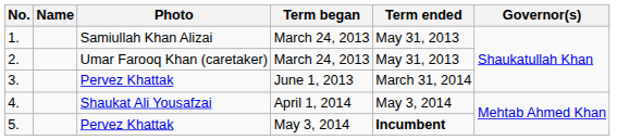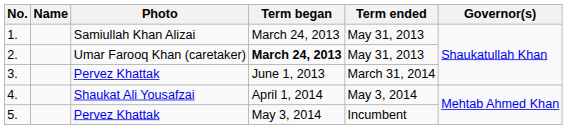2. | Term began: normal -> bold
5. | Term ended: bold -> normal
